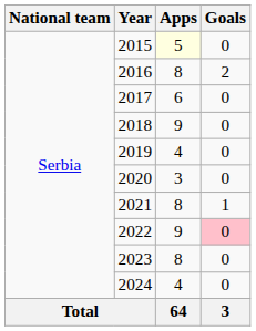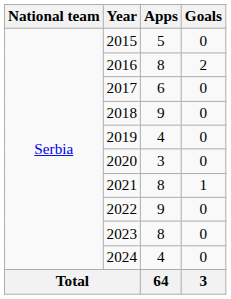2015 | Apps: lightyellow background -> no background
2022 | Goals: pink background -> no background
